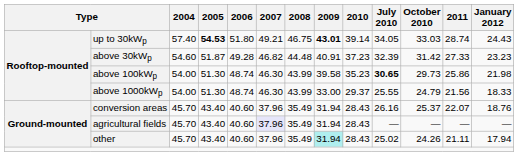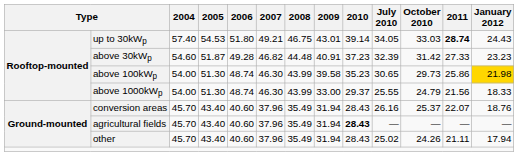up to 30kWp | 2005: bold -> normal
up to 30kWp | 2009: bold -> normal
up to 30kWp | 2011: normal -> bold
above 100kWp | July 2010: bold -> normal
above 100kWp | January 2012: no background -> gold background
agricultural fields | 2007: lavender background -> no background
agricultural fields | 2010: normal -> bold
other | 2009: paleturquoise background -> no background
